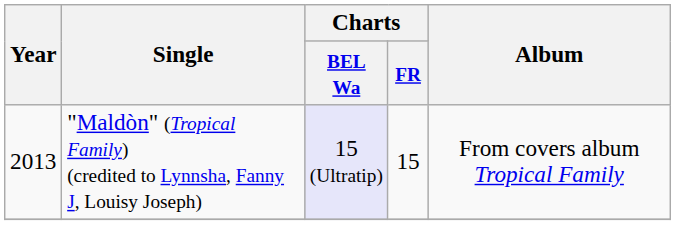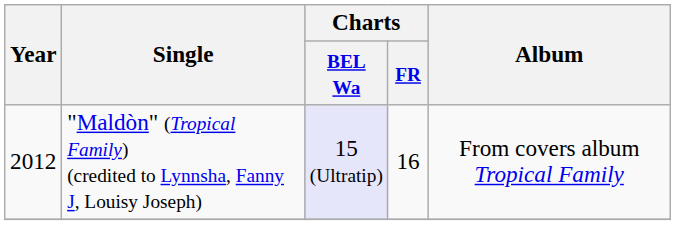row 3 | Year: 2013 -> 2012
row 3 | Charts / FR: 15 -> 16
